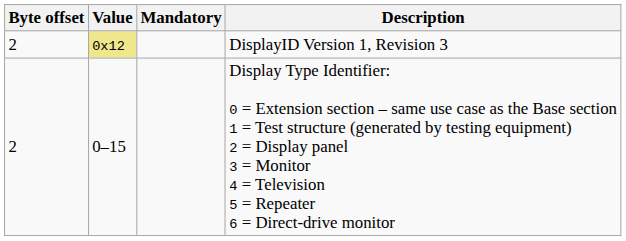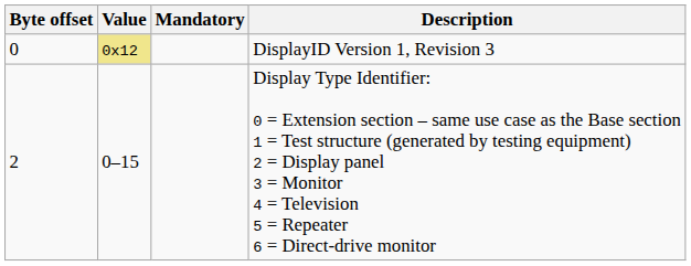DisplayID Version 1, Revision 3 | Byte offset: 2 -> 0
